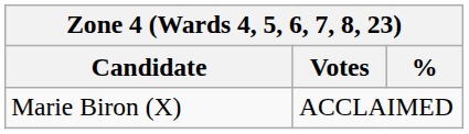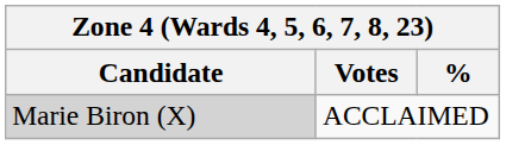Marie Biron (X) | Candidate: no background -> lightgrey background
